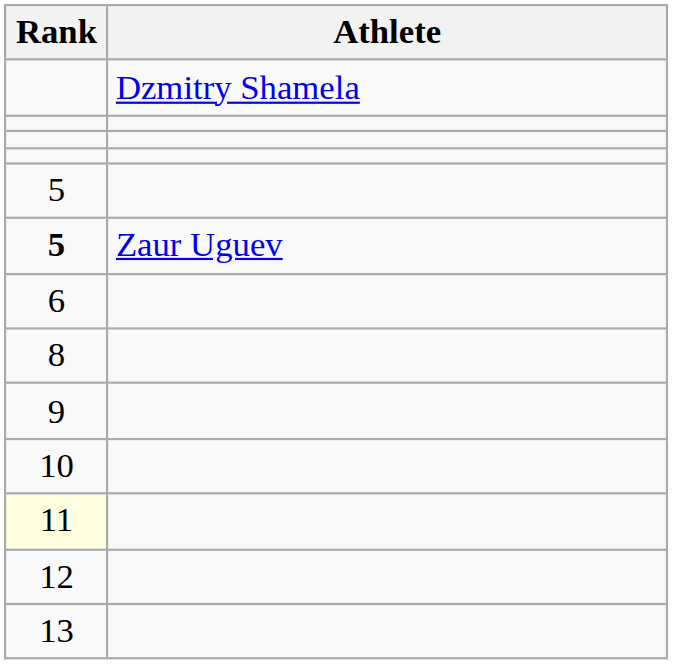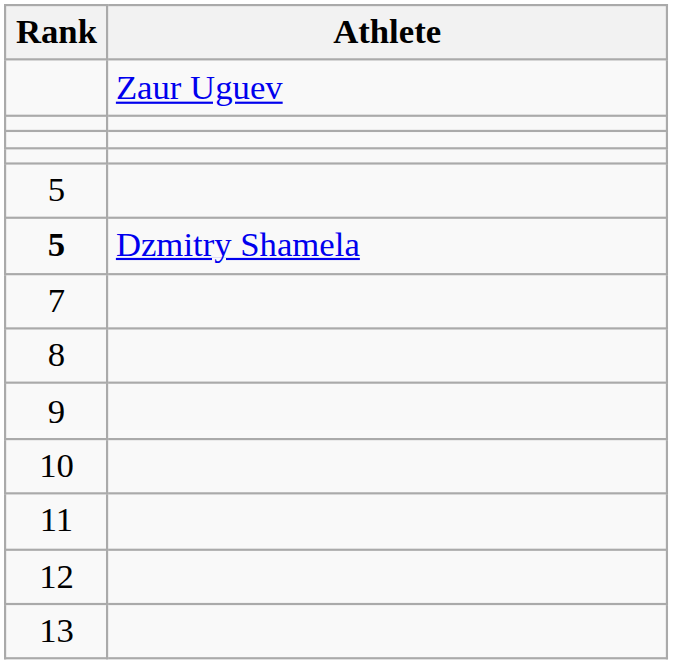row 2 | Athlete: Dzmitry Shamela -> Zaur Uguev
row 7 | Athlete: Zaur Uguev -> Dzmitry Shamela
row 8 | Rank: 6 -> 7
row 12 | Rank: lightyellow background -> no background
